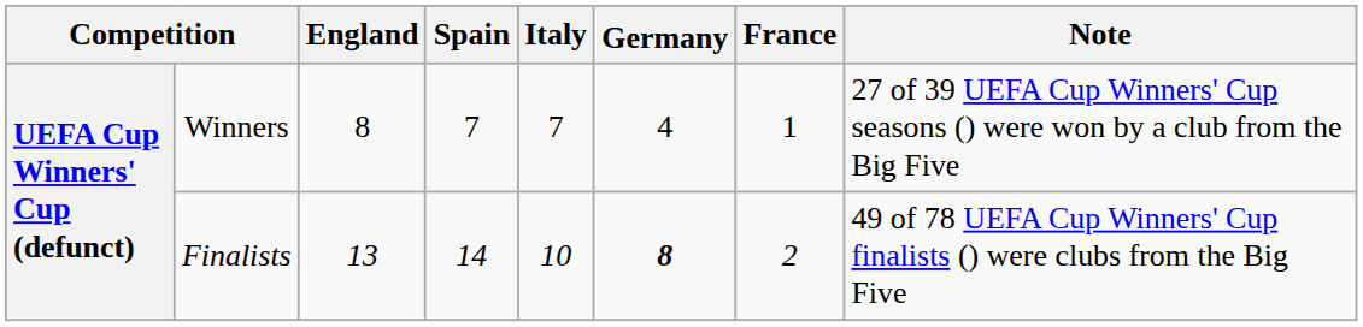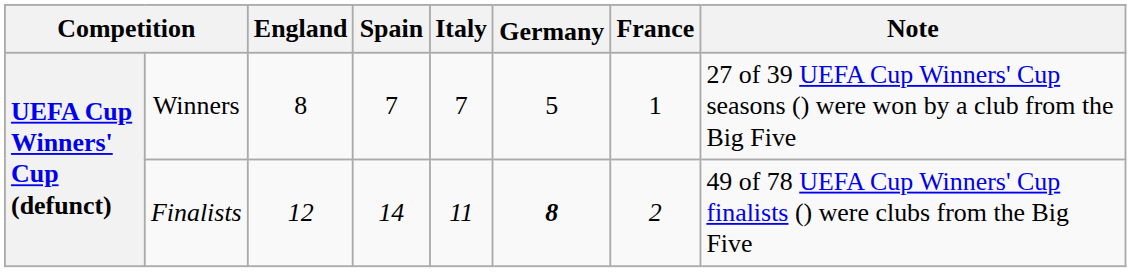Winners | Germany: 4 -> 5
Finalists | England: 13 -> 12
Finalists | Italy: 10 -> 11
